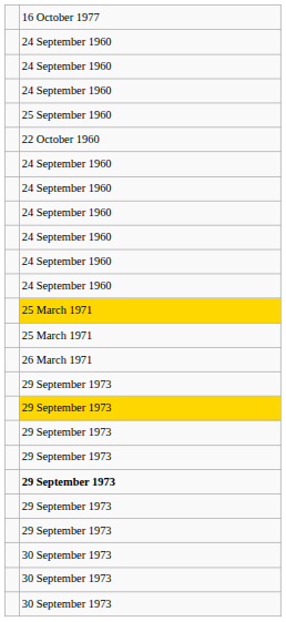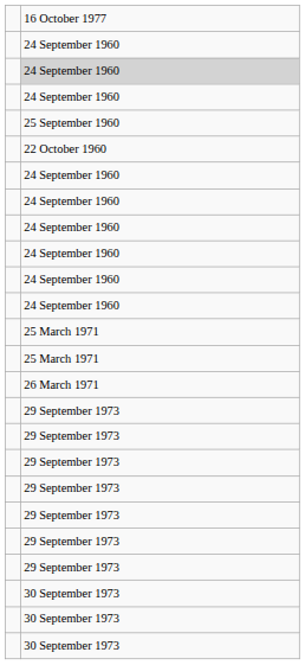row 3 | column 2: no background -> lightgrey background
row 13 | column 2: gold background -> no background
row 17 | column 2: gold background -> no background
row 20 | column 2: bold -> normal
